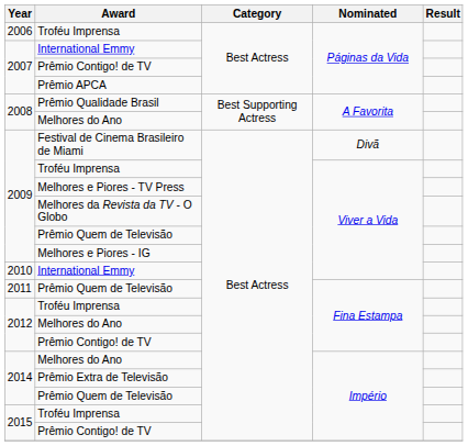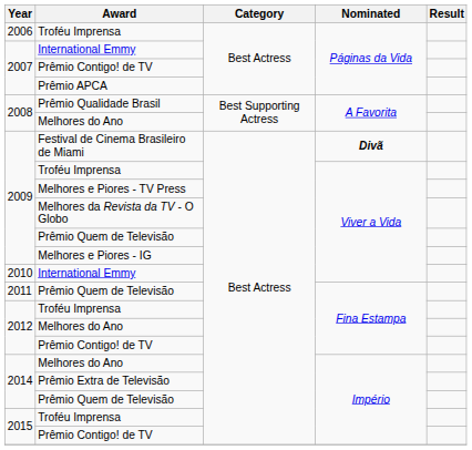Festival de Cinema Brasileiro de Miami | Nominated: normal -> bold
